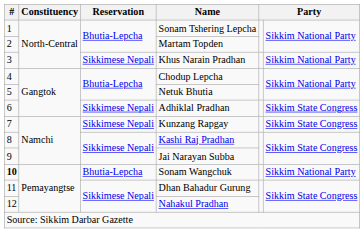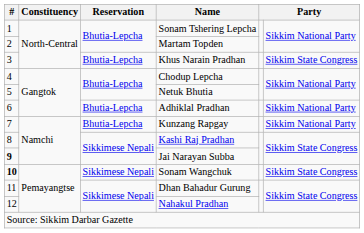Khus Narain Pradhan | Reservation: Sikkimese Nepali -> Bhutia-Lepcha
Khus Narain Pradhan | column 6: Sikkim National Party -> Sikkim State Congress
Adhiklal Pradhan | Reservation: Sikkimese Nepali -> Bhutia-Lepcha
Adhiklal Pradhan | column 6: Sikkim State Congress -> Sikkim National Party
Kunzang Rapgay | Reservation: Sikkimese Nepali -> Bhutia-Lepcha
Kunzang Rapgay | column 6: Sikkim State Congress -> Sikkim National Party
Jai Narayan Subba | #: normal -> bold
Sonam Wangchuk | Reservation: Bhutia-Lepcha -> Sikkimese Nepali
Sonam Wangchuk | column 6: Sikkim National Party -> Sikkim State Congress
